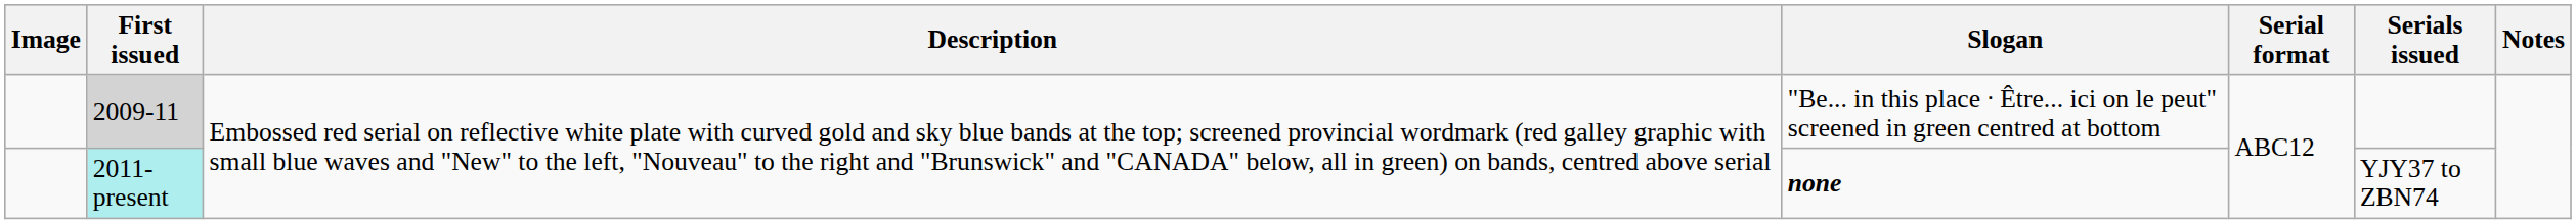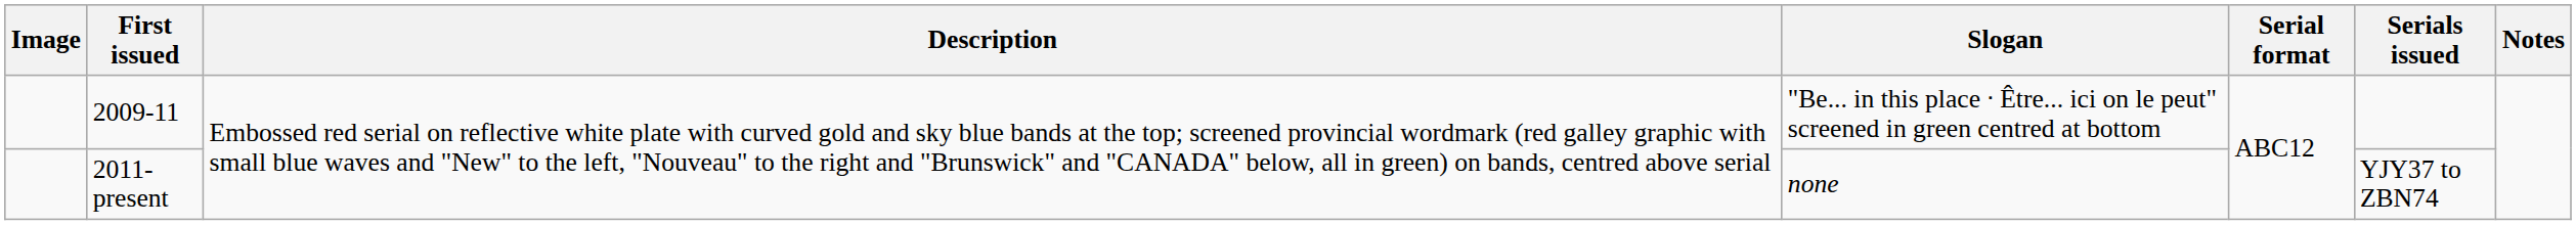row 2 | First issued: lightgrey background -> no background
row 3 | First issued: paleturquoise background -> no background
row 3 | Slogan: bold -> normal
